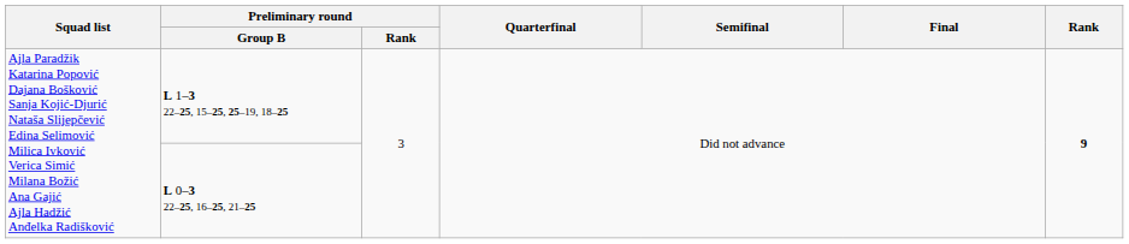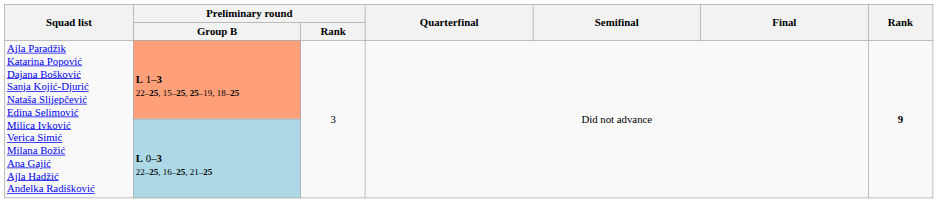L 1–3 22–25, 15–25, 25–19, 18–25 | Preliminary round / Group B: no background -> lightsalmon background
L 0–3 22–25, 16–25, 21–25 | Preliminary round / Group B: no background -> lightblue background
